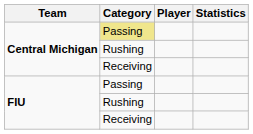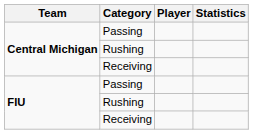Central Michigan / Passing | Category: khaki background -> no background
